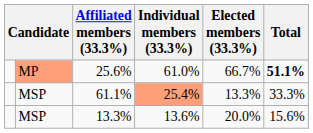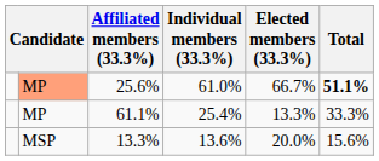61.1% | column 2: MSP -> MP
61.1% | Individual members (33.3%): lightsalmon background -> no background
